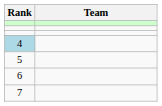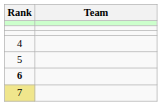row 5 | Rank: lightblue background -> no background
row 7 | Rank: normal -> bold
row 8 | Rank: no background -> khaki background
